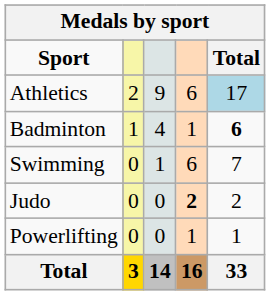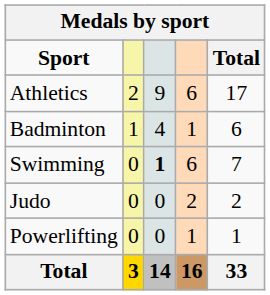Athletics | Total: lightblue background -> no background
Badminton | Total: bold -> normal
Swimming | column 3: normal -> bold
Judo | column 4: bold -> normal
